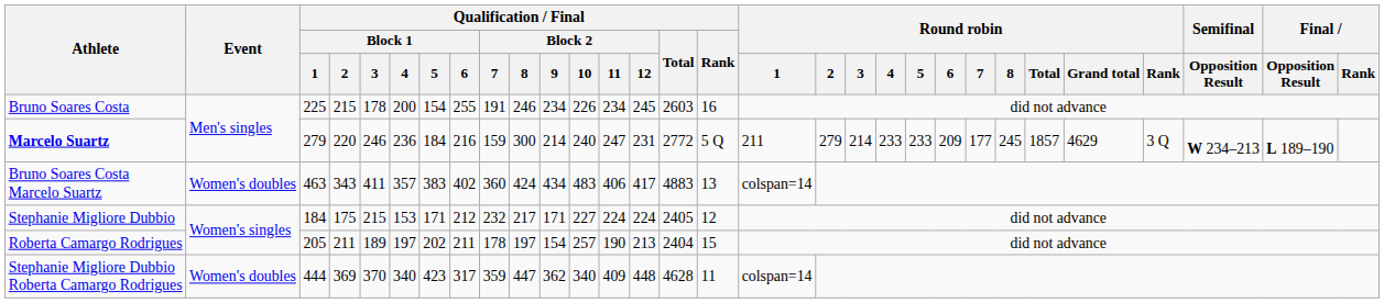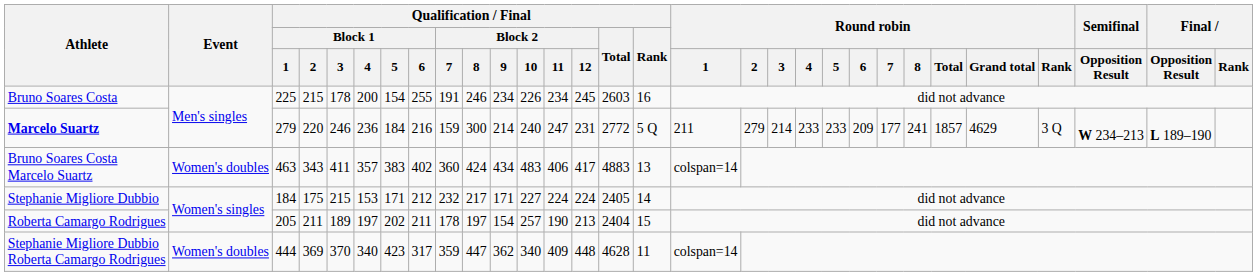Marcelo Suartz | Round robin / 8: 245 -> 241
Stephanie Migliore Dubbio | Qualification / Final / Rank: 12 -> 14
